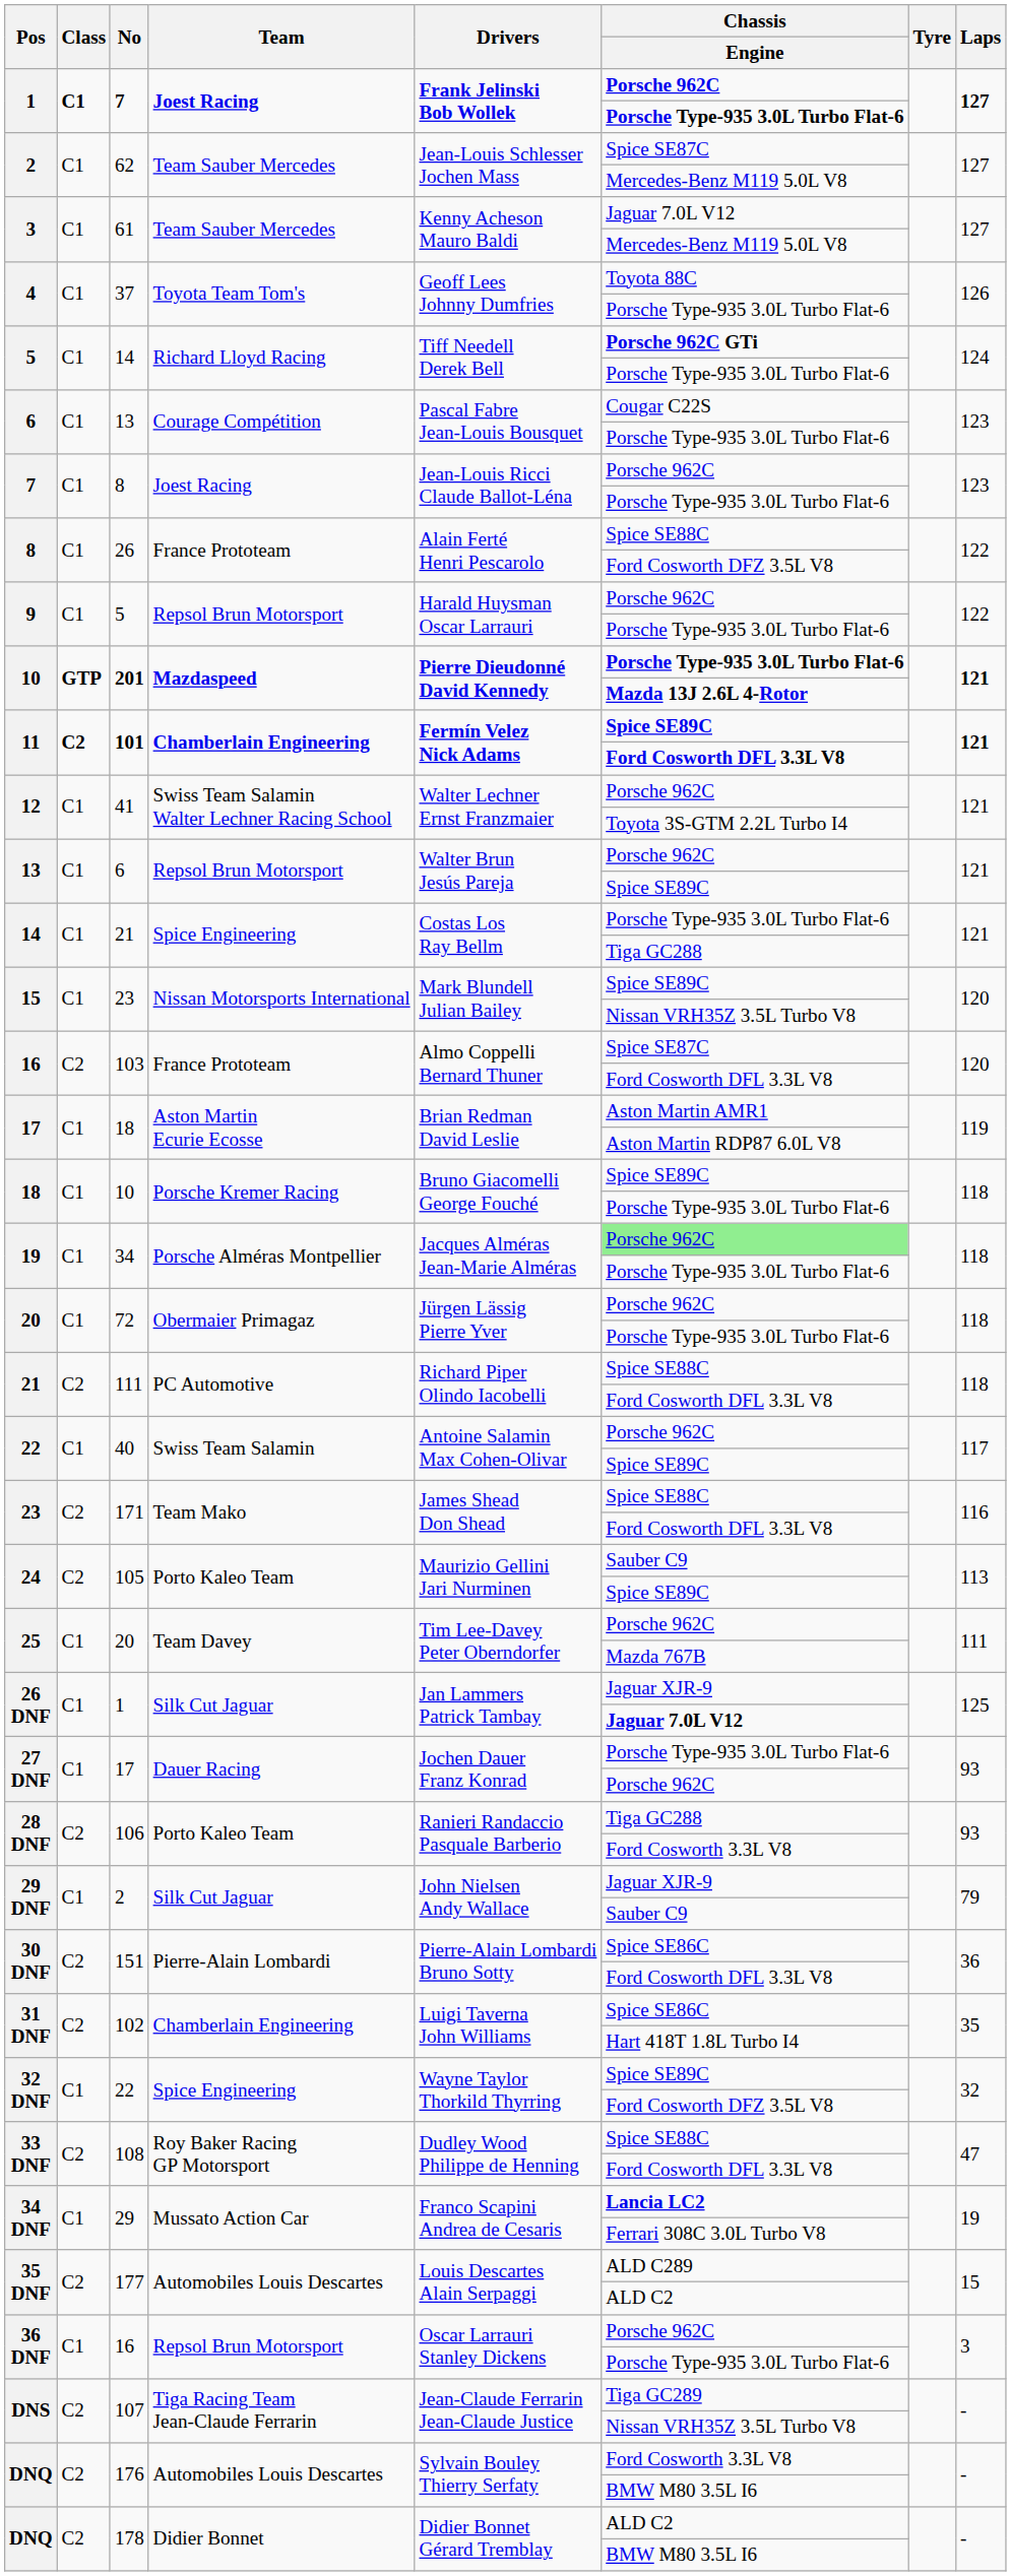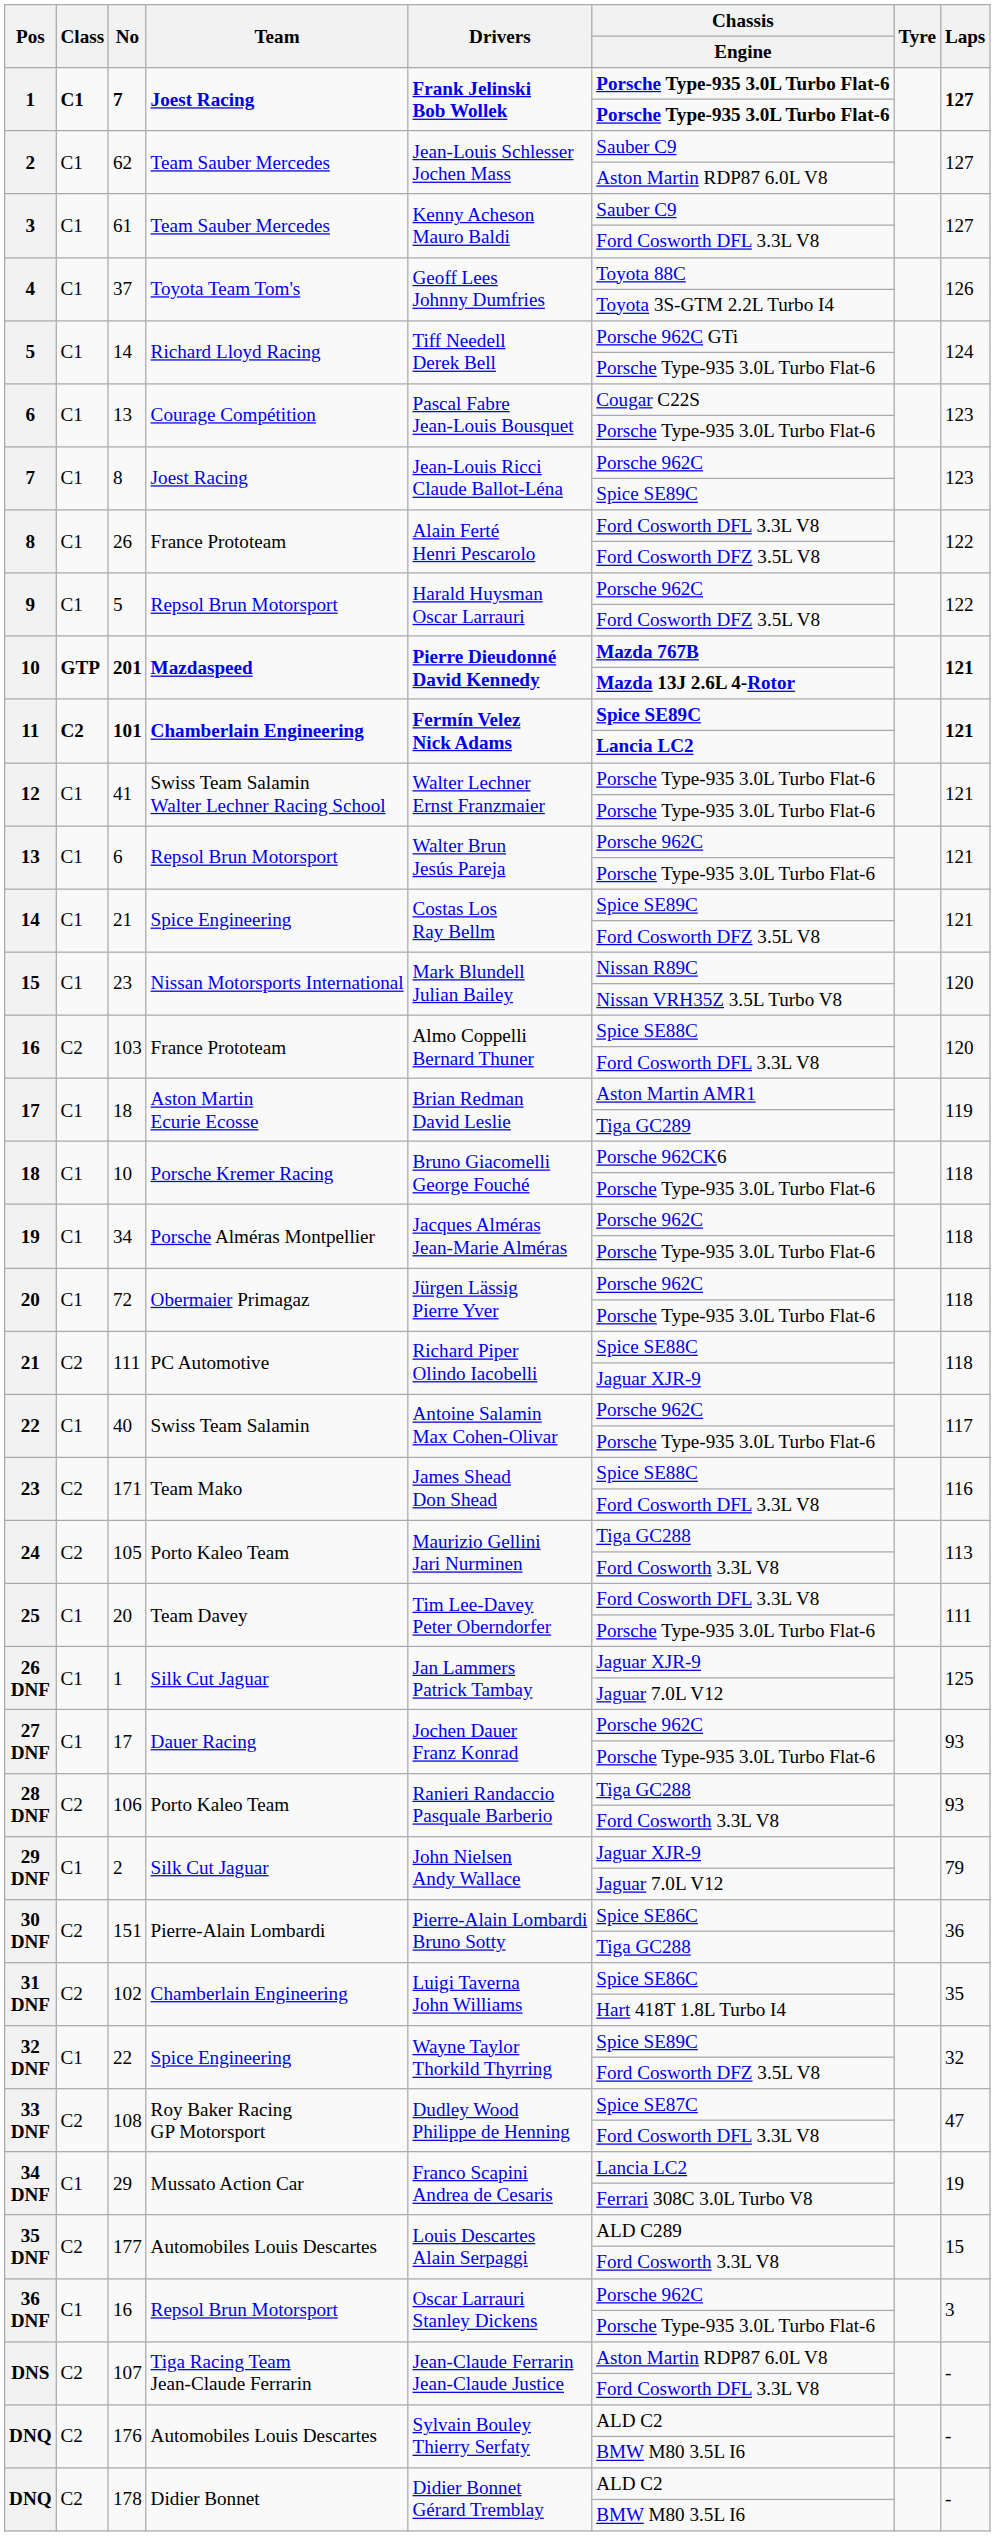row 3 | Chassis / Engine: Porsche 962C -> Porsche Type-935 3.0L Turbo Flat-6
row 5 | Chassis / Engine: Spice SE87C -> Sauber C9
row 6 | Chassis / Engine: Mercedes-Benz M119 5.0L V8 -> Aston Martin RDP87 6.0L V8
row 7 | Chassis / Engine: Jaguar 7.0L V12 -> Sauber C9
row 8 | Chassis / Engine: Mercedes-Benz M119 5.0L V8 -> Ford Cosworth DFL 3.3L V8
row 10 | Chassis / Engine: Porsche Type-935 3.0L Turbo Flat-6 -> Toyota 3S-GTM 2.2L Turbo I4
row 11 | Chassis / Engine: bold -> normal
row 16 | Chassis / Engine: Porsche Type-935 3.0L Turbo Flat-6 -> Spice SE89C
row 17 | Chassis / Engine: Spice SE88C -> Ford Cosworth DFL 3.3L V8
row 20 | Chassis / Engine: Porsche Type-935 3.0L Turbo Flat-6 -> Ford Cosworth DFZ 3.5L V8
row 21 | Chassis / Engine: Porsche Type-935 3.0L Turbo Flat-6 -> Mazda 767B
row 24 | Chassis / Engine: Ford Cosworth DFL 3.3L V8 -> Lancia LC2
row 25 | Chassis / Engine: Porsche 962C -> Porsche Type-935 3.0L Turbo Flat-6
row 26 | Chassis / Engine: Toyota 3S-GTM 2.2L Turbo I4 -> Porsche Type-935 3.0L Turbo Flat-6
row 28 | Chassis / Engine: Spice SE89C -> Porsche Type-935 3.0L Turbo Flat-6
row 29 | Chassis / Engine: Porsche Type-935 3.0L Turbo Flat-6 -> Spice SE89C
row 30 | Chassis / Engine: Tiga GC288 -> Ford Cosworth DFZ 3.5L V8
row 31 | Chassis / Engine: Spice SE89C -> Nissan R89C
row 33 | Chassis / Engine: Spice SE87C -> Spice SE88C
row 36 | Chassis / Engine: Aston Martin RDP87 6.0L V8 -> Tiga GC289
row 37 | Chassis / Engine: Spice SE89C -> Porsche 962CK6
row 39 | Chassis / Engine: lightgreen background -> no background
row 44 | Chassis / Engine: Ford Cosworth DFL 3.3L V8 -> Jaguar XJR-9
row 46 | Chassis / Engine: Spice SE89C -> Porsche Type-935 3.0L Turbo Flat-6
row 49 | Chassis / Engine: Sauber C9 -> Tiga GC288
row 50 | Chassis / Engine: Spice SE89C -> Ford Cosworth 3.3L V8
row 51 | Chassis / Engine: Porsche 962C -> Ford Cosworth DFL 3.3L V8
row 52 | Chassis / Engine: Mazda 767B -> Porsche Type-935 3.0L Turbo Flat-6
row 54 | Chassis / Engine: bold -> normal
row 55 | Chassis / Engine: Porsche Type-935 3.0L Turbo Flat-6 -> Porsche 962C
row 56 | Chassis / Engine: Porsche 962C -> Porsche Type-935 3.0L Turbo Flat-6
row 60 | Chassis / Engine: Sauber C9 -> Jaguar 7.0L V12
row 62 | Chassis / Engine: Ford Cosworth DFL 3.3L V8 -> Tiga GC288
row 67 | Chassis / Engine: Spice SE88C -> Spice SE87C
row 69 | Chassis / Engine: bold -> normal
row 72 | Chassis / Engine: ALD C2 -> Ford Cosworth 3.3L V8
row 75 | Chassis / Engine: Tiga GC289 -> Aston Martin RDP87 6.0L V8
row 76 | Chassis / Engine: Nissan VRH35Z 3.5L Turbo V8 -> Ford Cosworth DFL 3.3L V8
row 77 | Chassis / Engine: Ford Cosworth 3.3L V8 -> ALD C2
